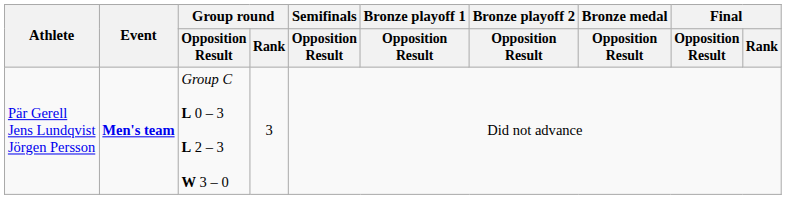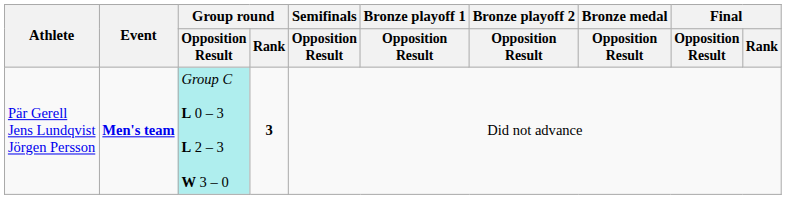Pär Gerell Jens Lundqvist Jörgen Persson | Group round / Opposition Result: no background -> paleturquoise background
Pär Gerell Jens Lundqvist Jörgen Persson | Group round / Rank: normal -> bold
